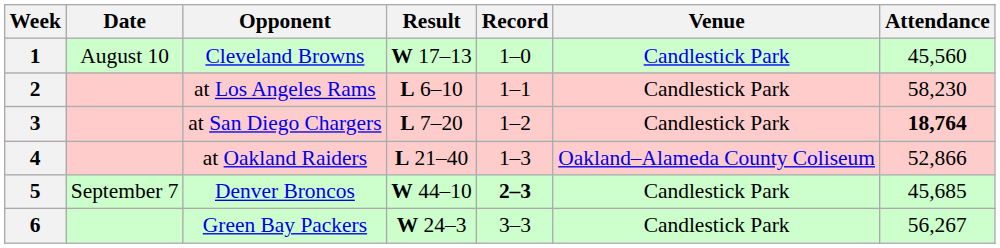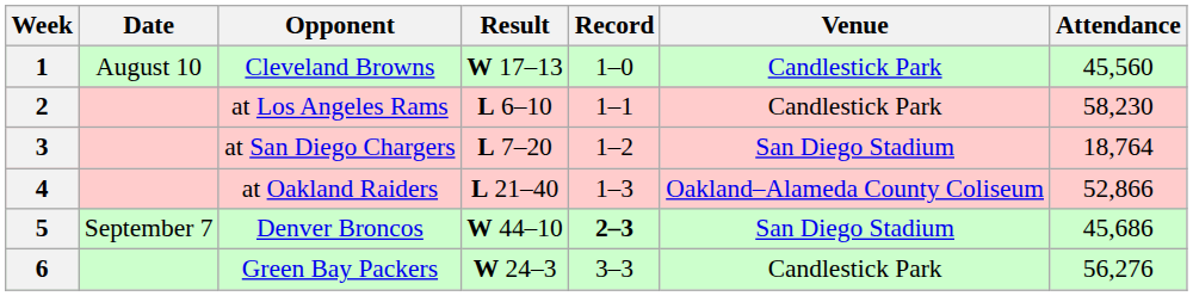3 | Venue: Candlestick Park -> San Diego Stadium
3 | Attendance: bold -> normal
5 | Venue: Candlestick Park -> San Diego Stadium
5 | Attendance: 45,685 -> 45,686
6 | Attendance: 56,267 -> 56,276
